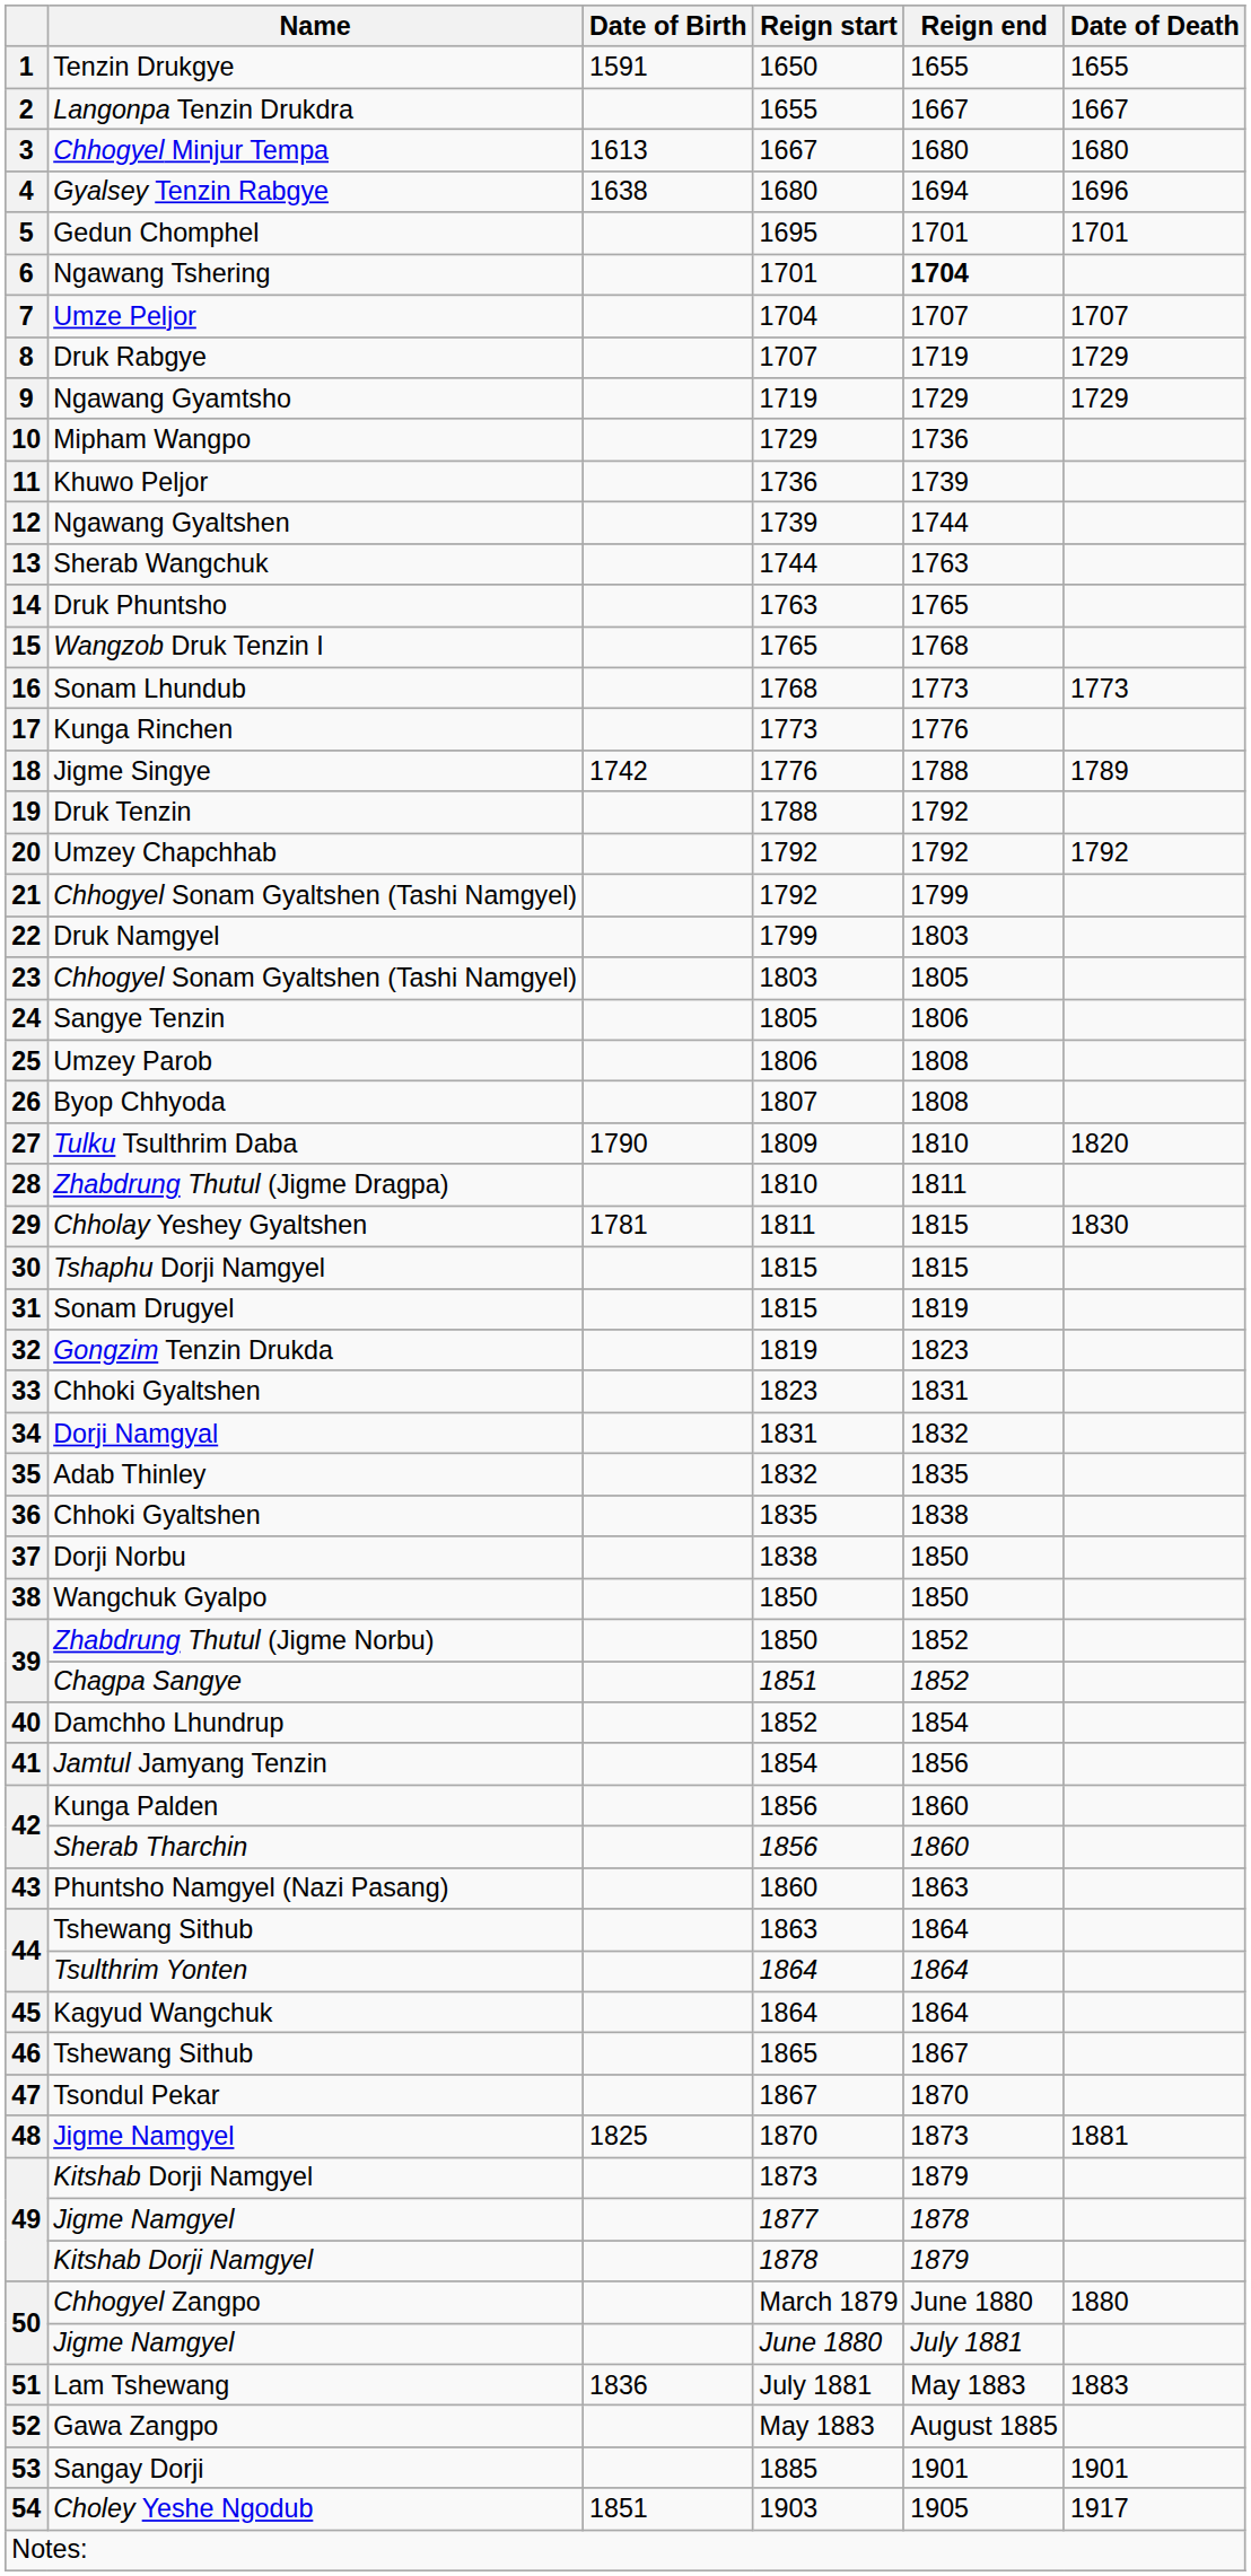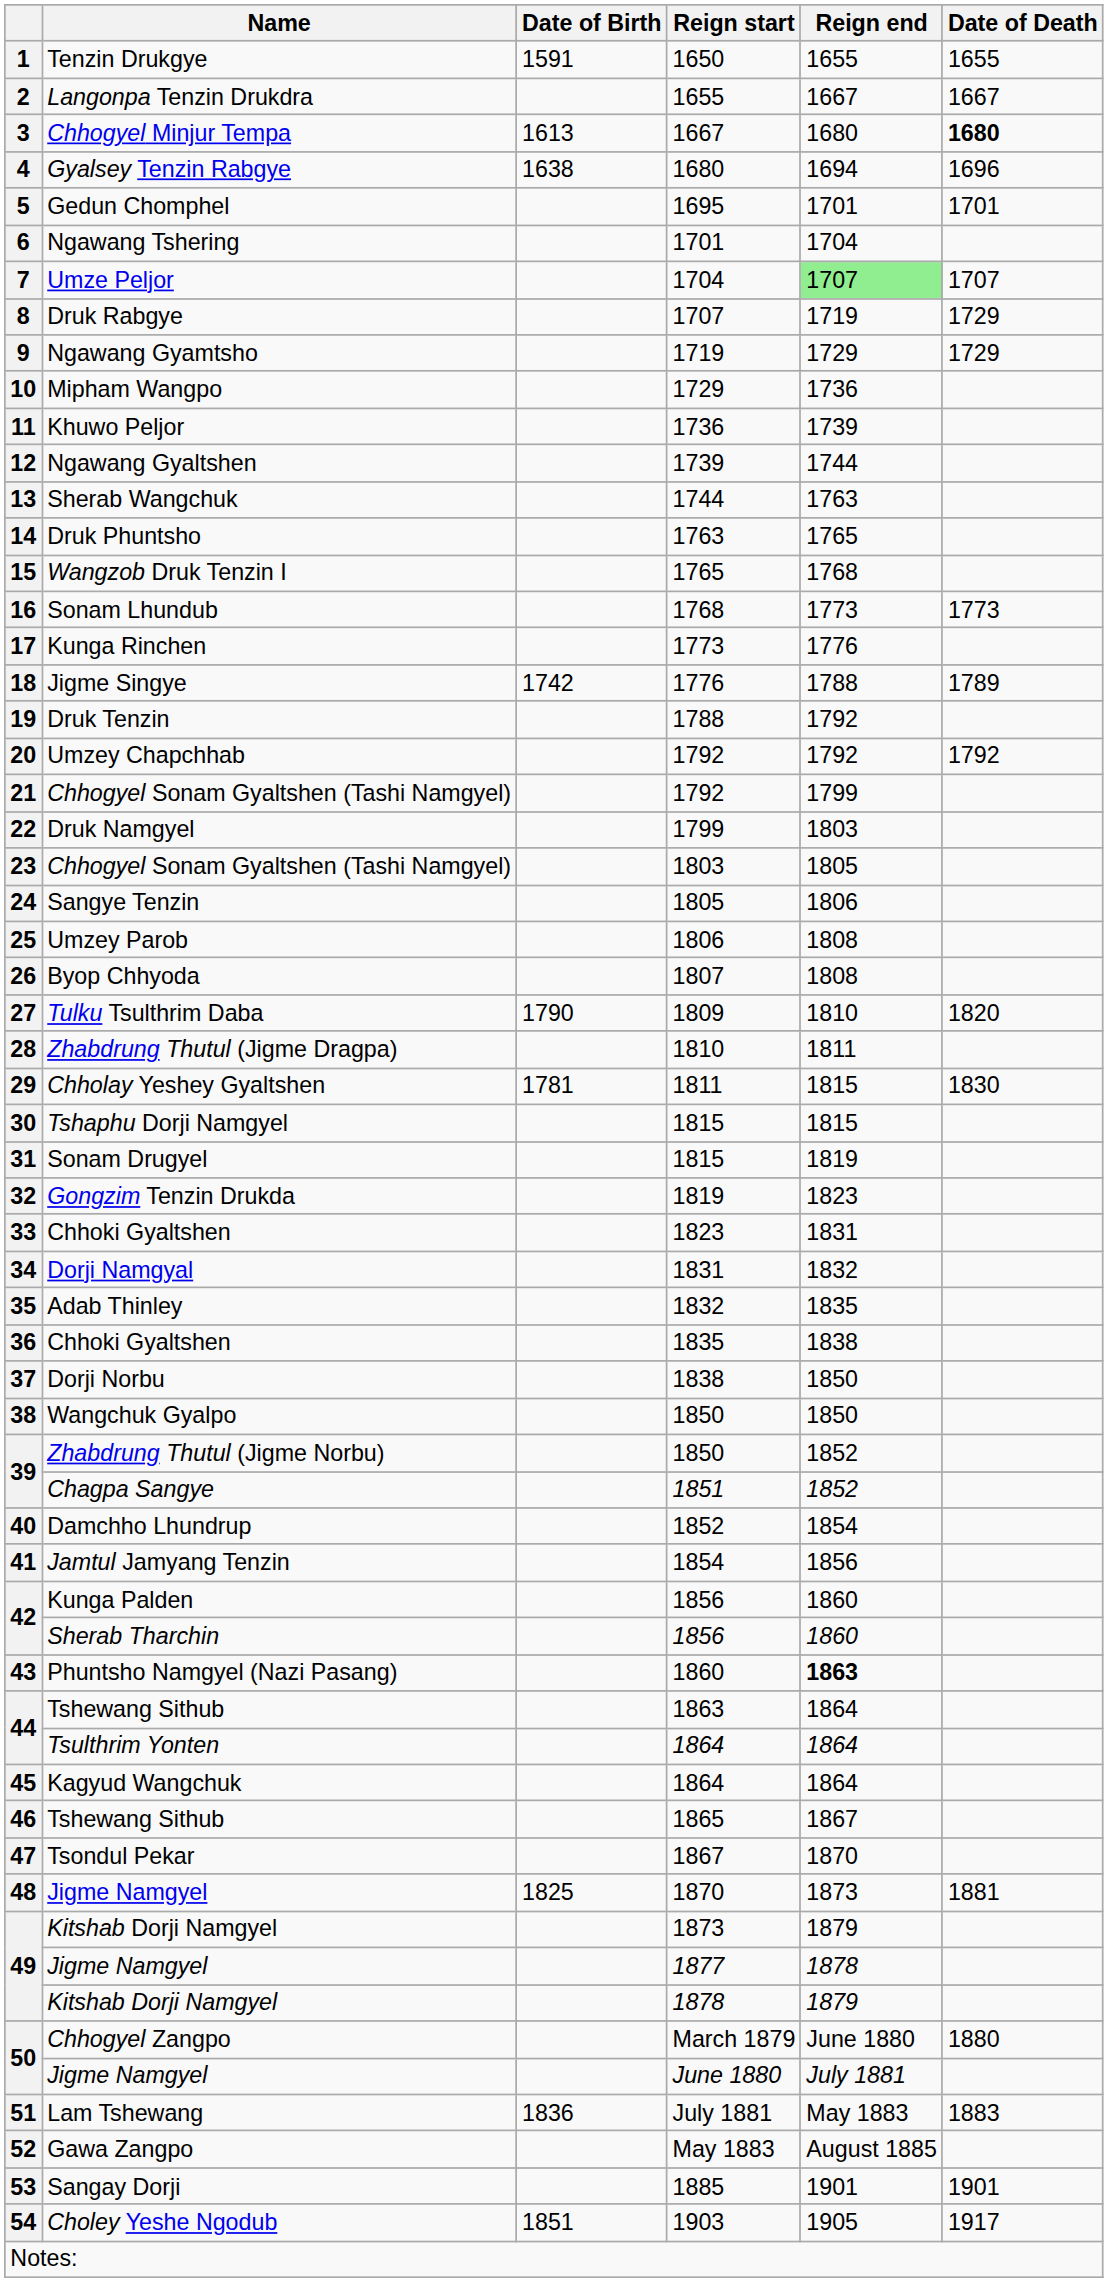Chhogyel Minjur Tempa | Date of Death: normal -> bold
Ngawang Tshering | Reign end: bold -> normal
Umze Peljor | Reign end: no background -> lightgreen background
Phuntsho Namgyel (Nazi Pasang) | Reign end: normal -> bold
